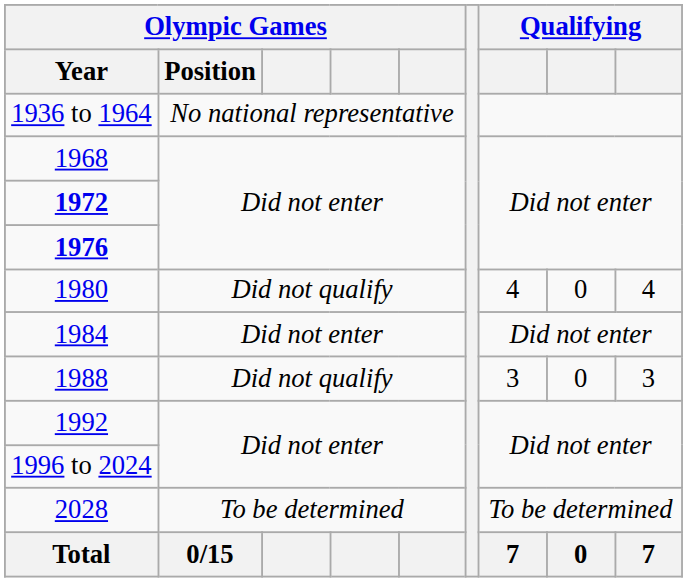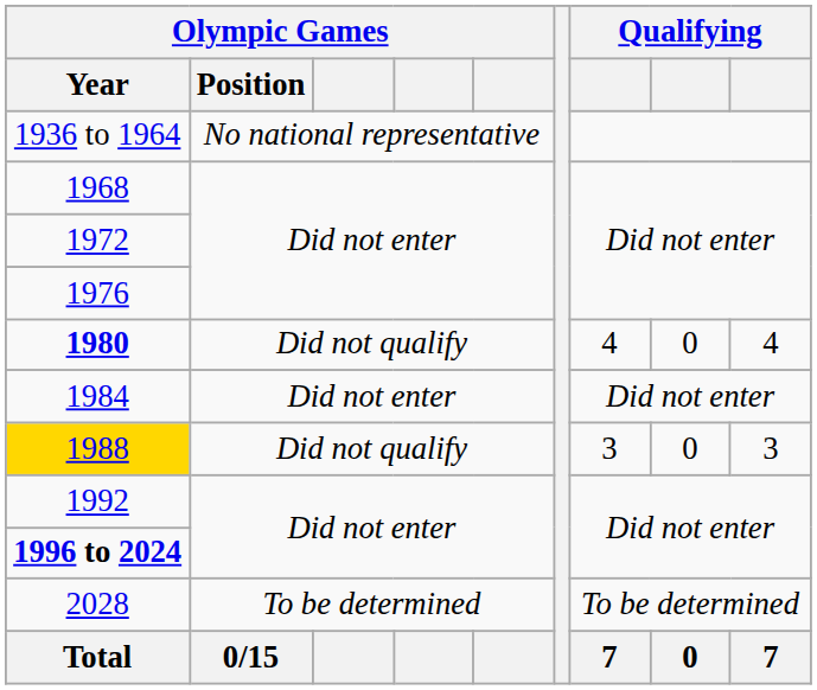1972 | Olympic Games / Year: bold -> normal
1976 | Olympic Games / Year: bold -> normal
1980 | Olympic Games / Year: normal -> bold
1988 | Olympic Games / Year: no background -> gold background
1996 to 2024 | Olympic Games / Year: normal -> bold
